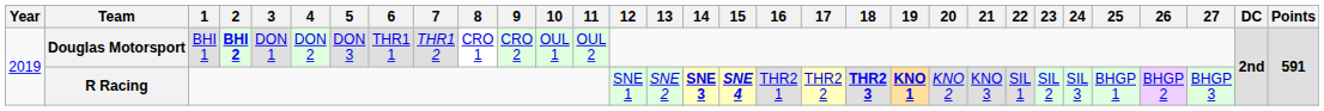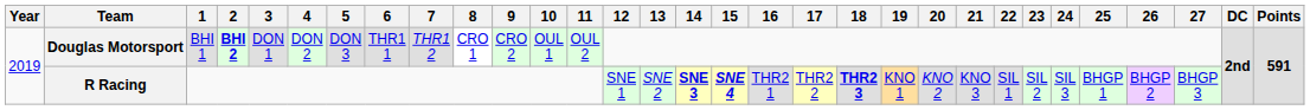R Racing | 19: bold -> normal
